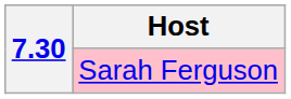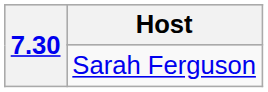Sarah Ferguson | Host: pink background -> no background
